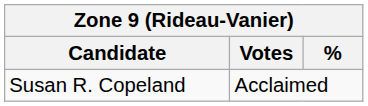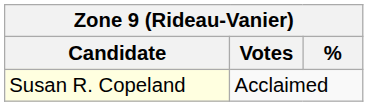Susan R. Copeland | Candidate: no background -> lightyellow background
